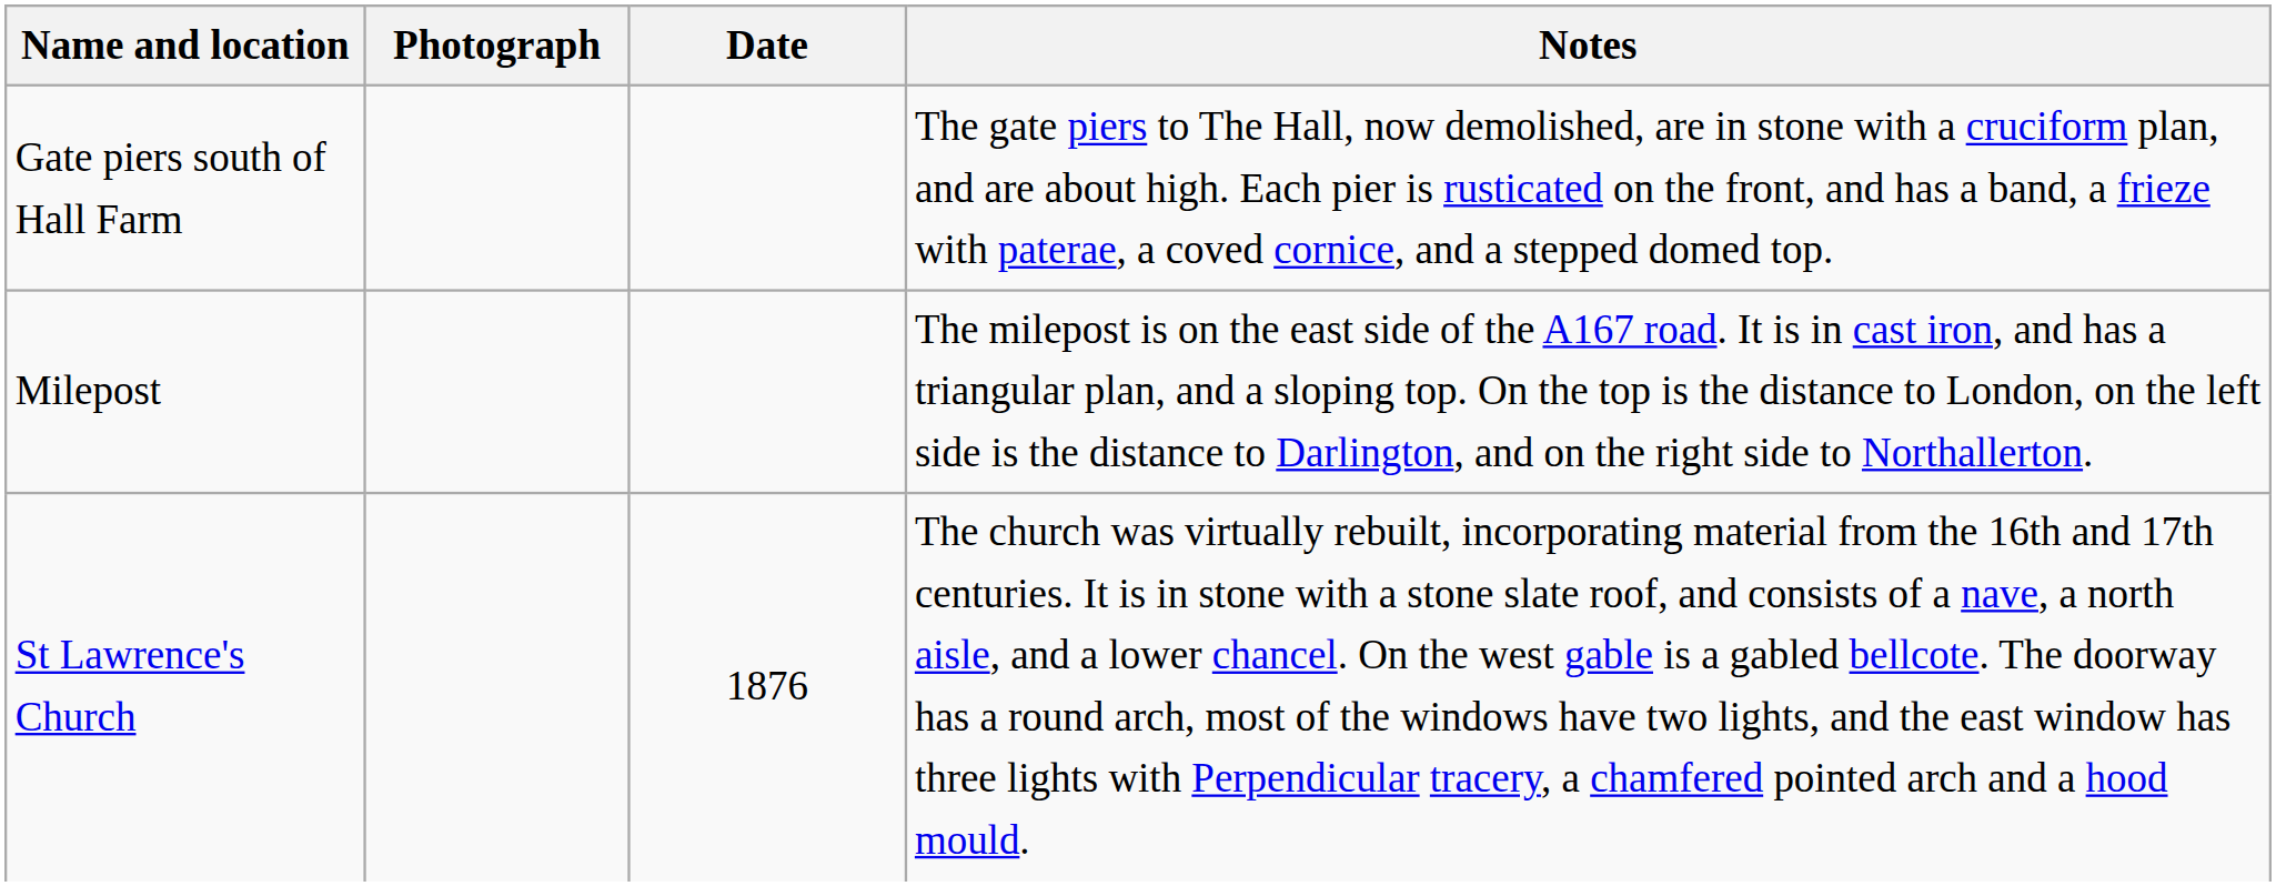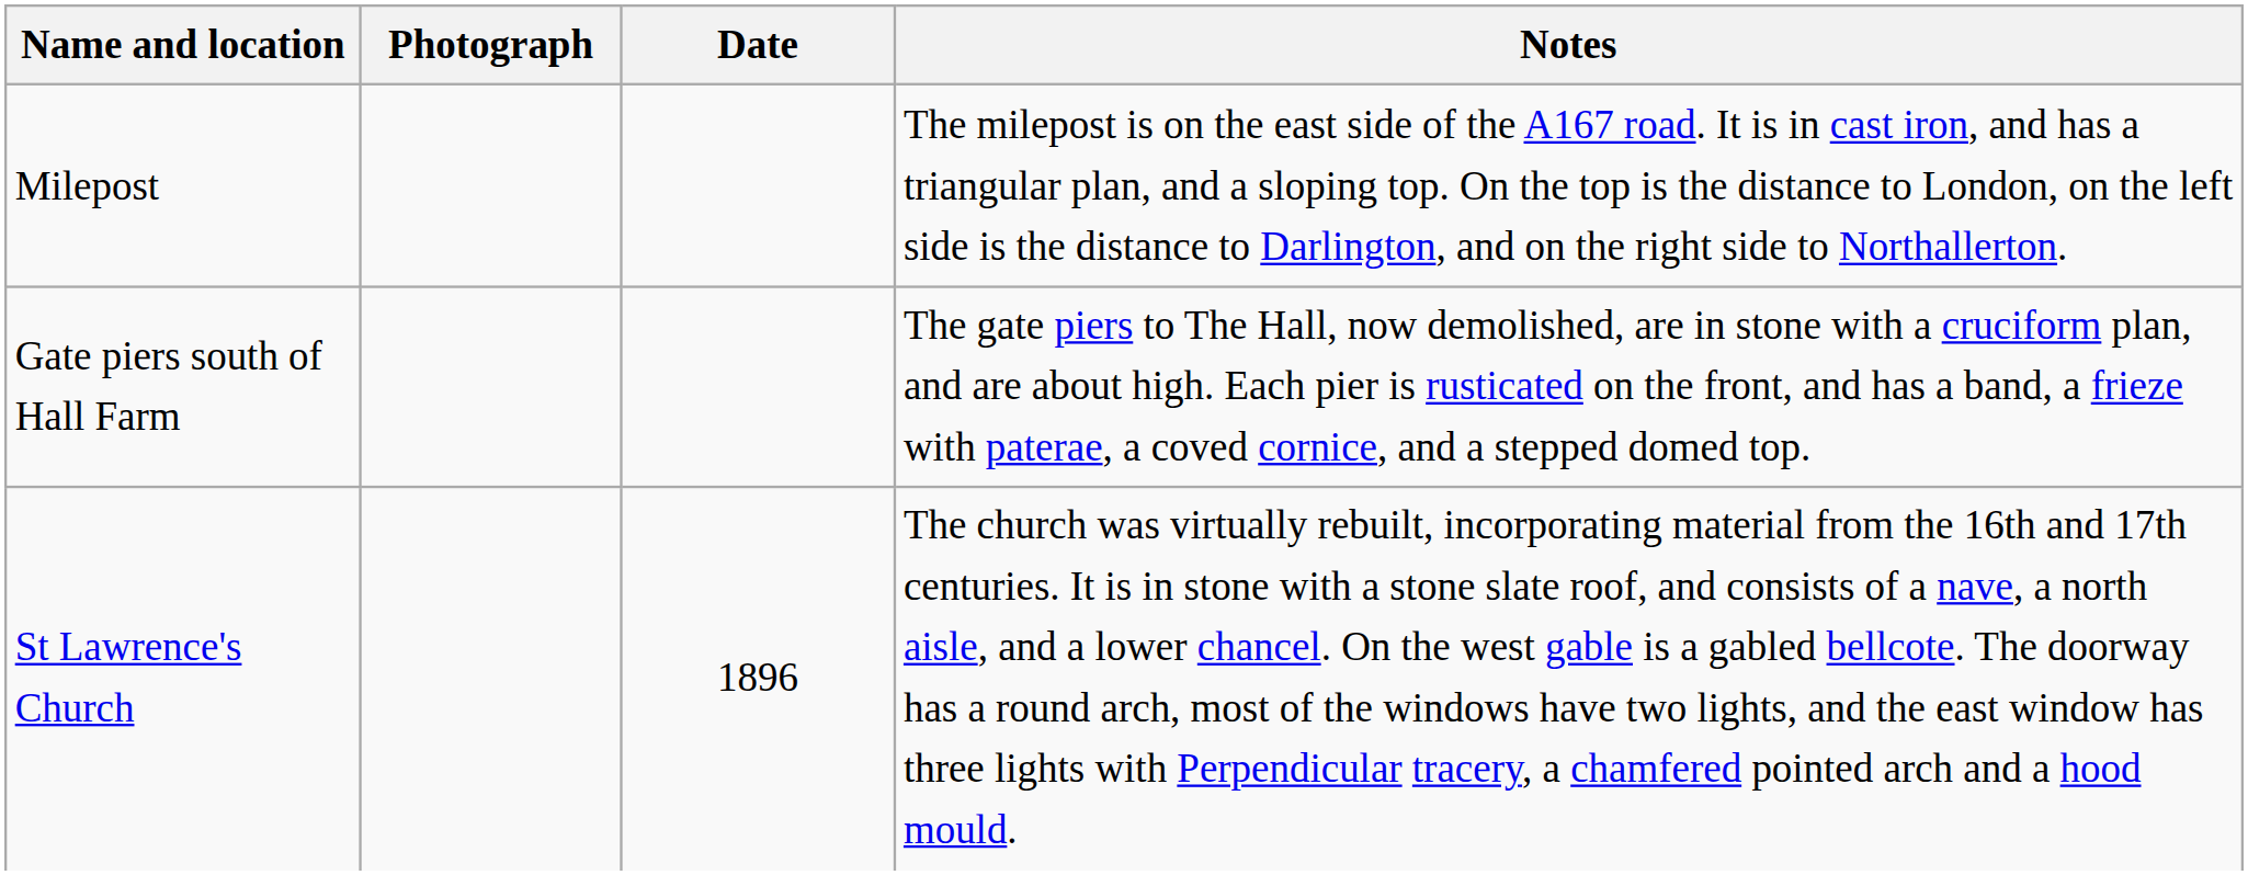rows swapped: Gate piers south of Hall Farm <-> Milepost
St Lawrence's Church | Date: 1876 -> 1896
